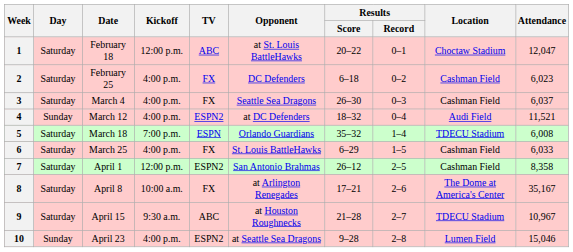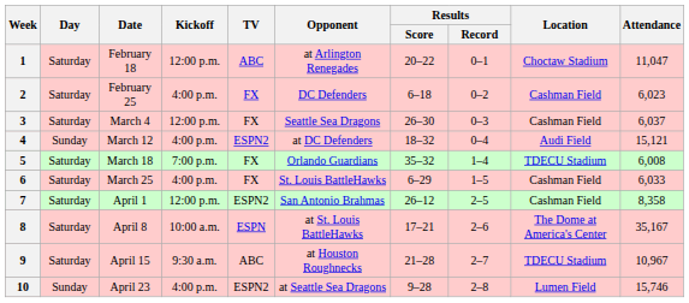1 | Opponent: at St. Louis BattleHawks -> at Arlington Renegades
1 | Attendance: 12,047 -> 11,047
3 | Kickoff: 4:00 p.m. -> 12:00 p.m.
4 | Attendance: 11,521 -> 15,121
5 | TV: ESPN -> FX
8 | TV: FX -> ESPN
8 | Opponent: at Arlington Renegades -> at St. Louis BattleHawks
10 | Attendance: 15,046 -> 15,746
